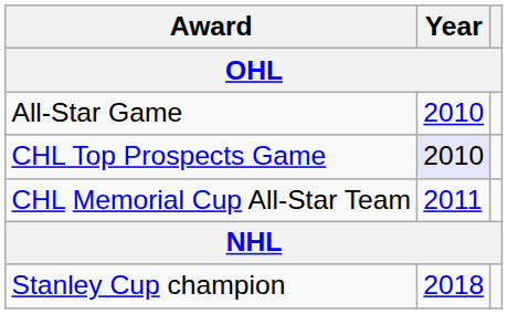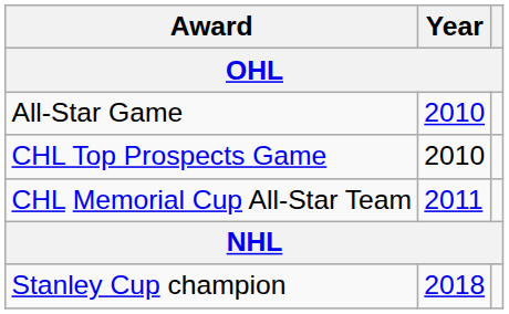CHL Top Prospects Game | Year: lavender background -> no background
